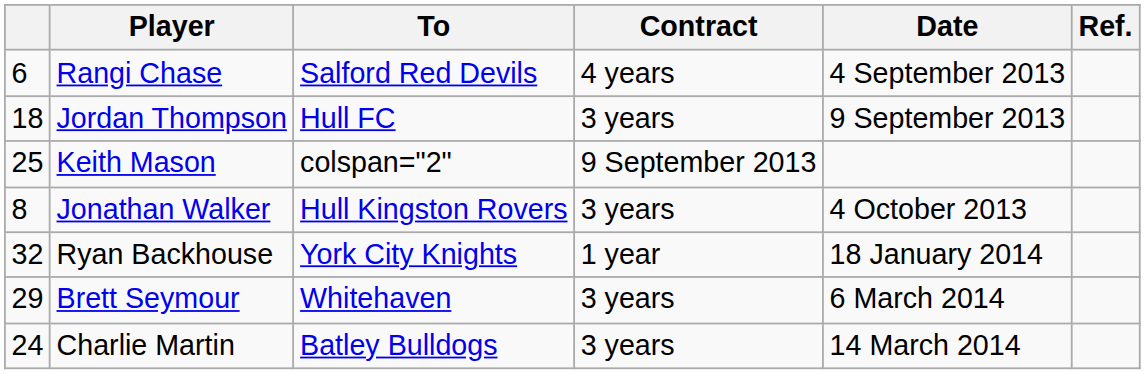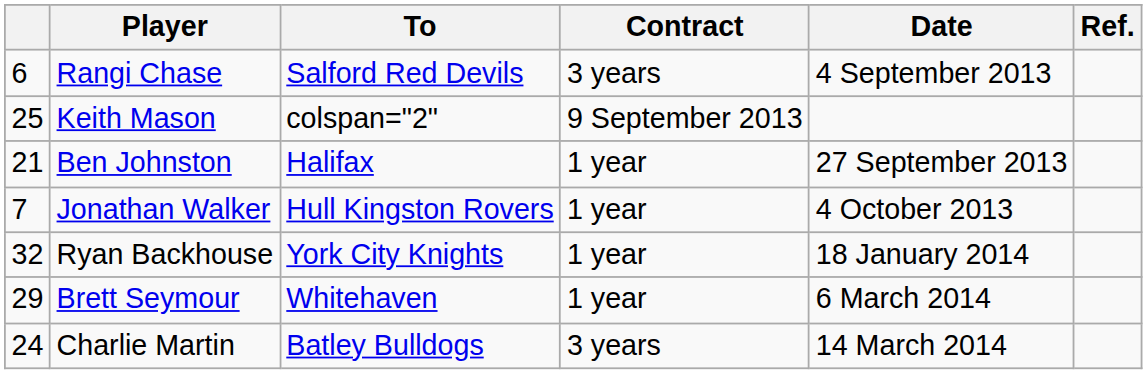Rangi Chase | Contract: 4 years -> 3 years
- row: 18 | Jordan Thompson | Hull FC | 3 years | 9 September 2013
+ row: 21 | Ben Johnston | Halifax | 1 year | 27 September 2013
Jonathan Walker | column 1: 8 -> 7
Jonathan Walker | Contract: 3 years -> 1 year
Brett Seymour | Contract: 3 years -> 1 year
